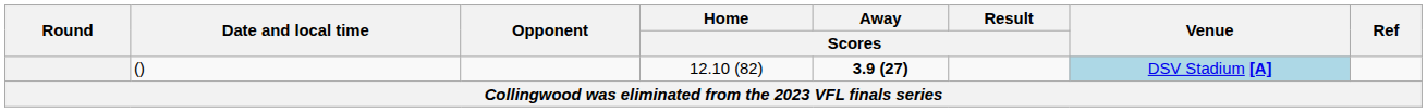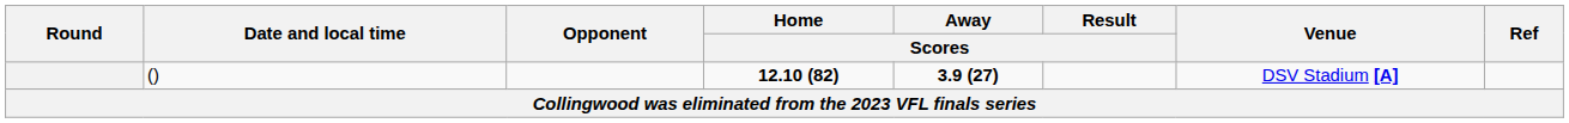row 3 | Home / Scores: normal -> bold
row 3 | Venue: lightblue background -> no background
